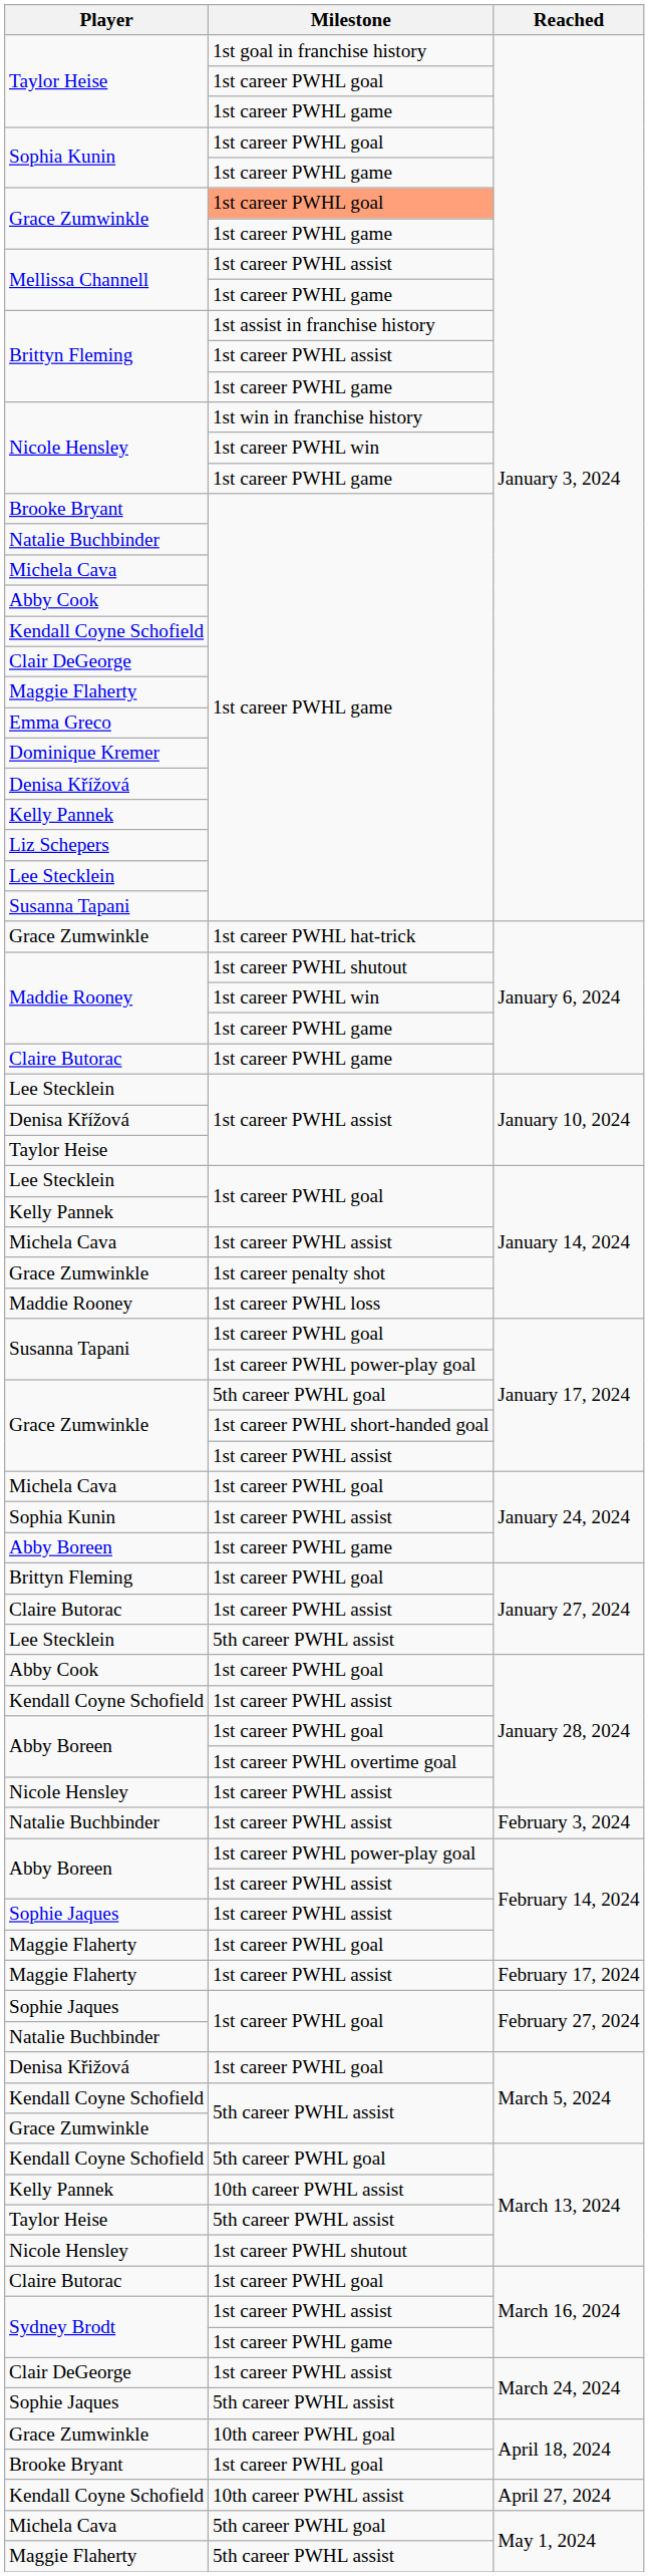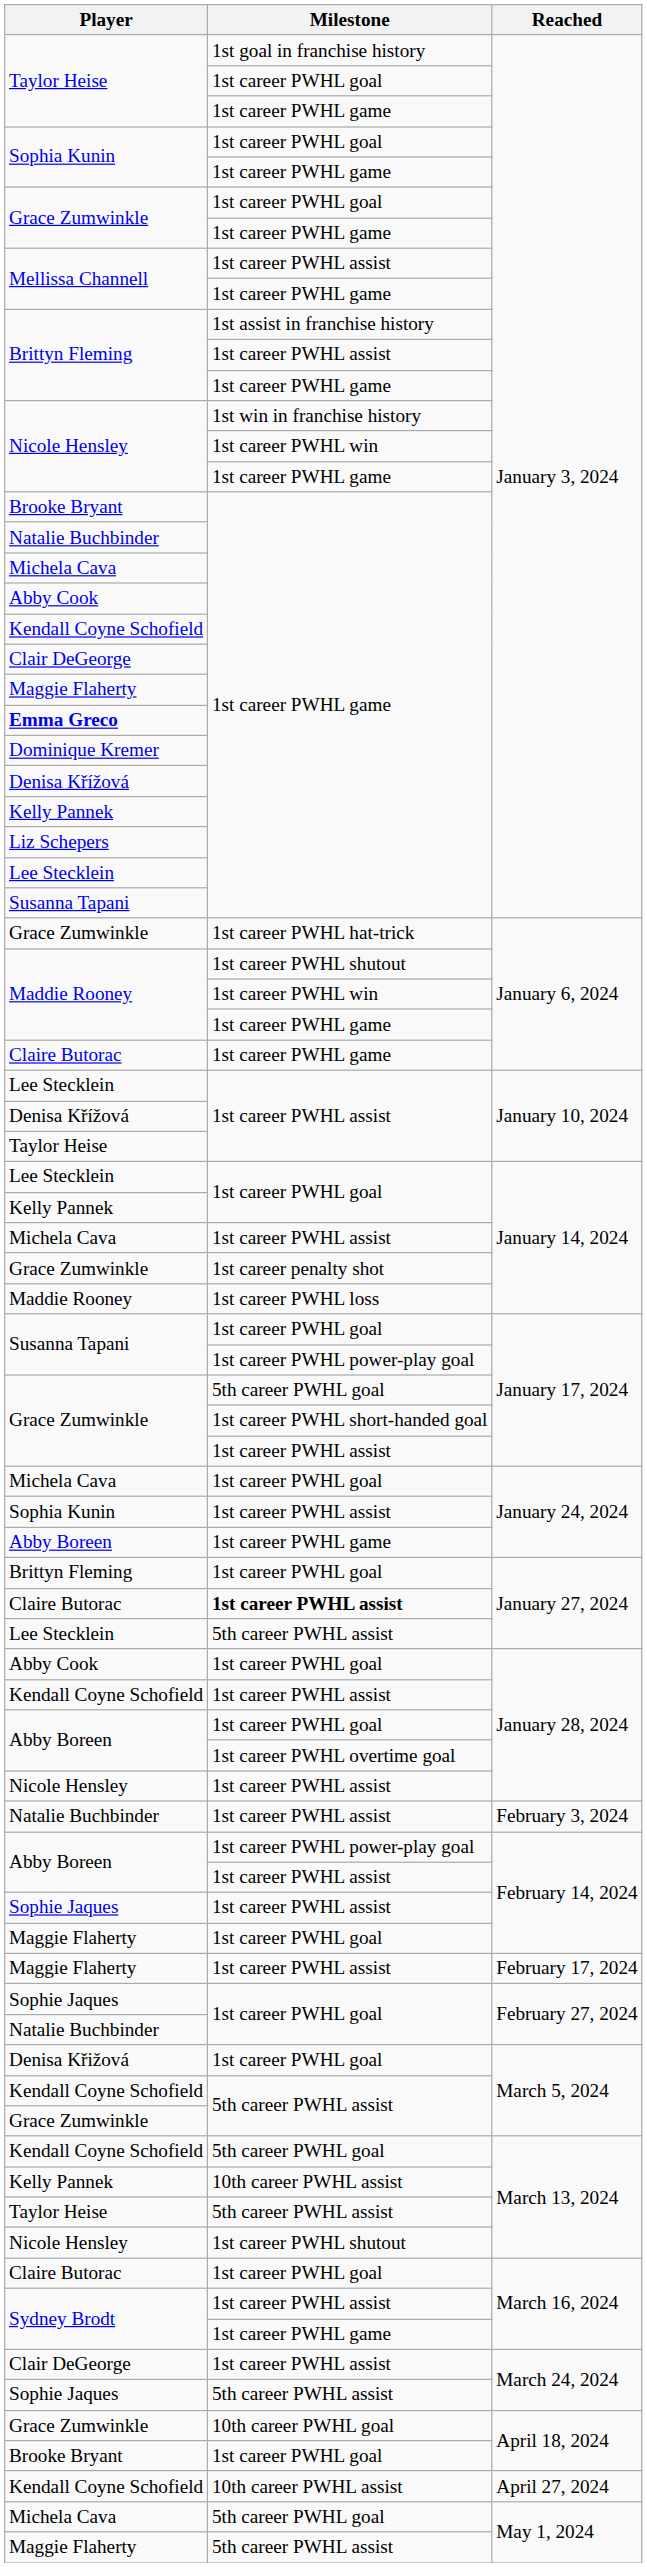Grace Zumwinkle / 1st career PWHL goal | Milestone: lightsalmon background -> no background
Emma Greco | Player: normal -> bold
Claire Butorac / 1st career PWHL assist | Milestone: normal -> bold
